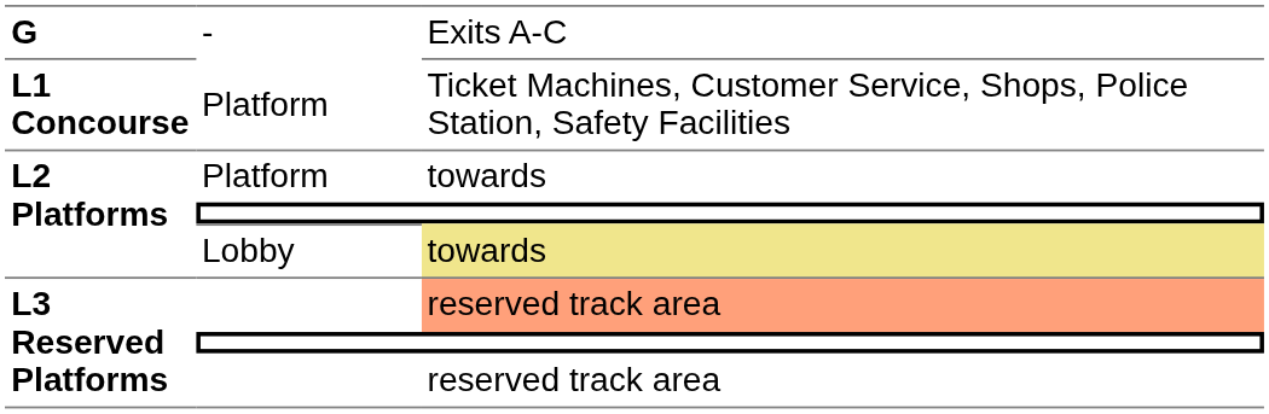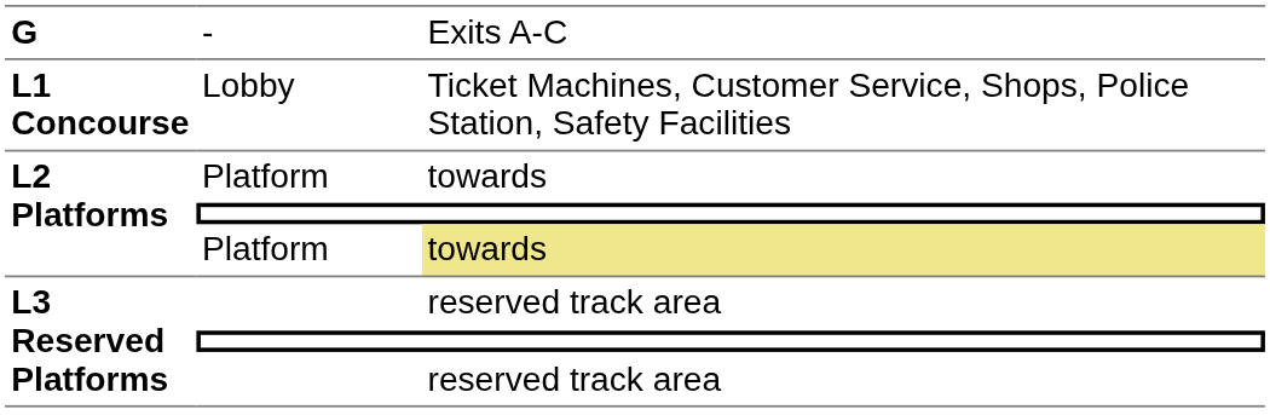row 2 | column 2: Platform -> Lobby
row 4 | column 2: Lobby -> Platform
row 5 | column 3: lightsalmon background -> no background
